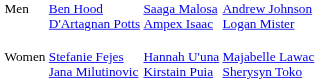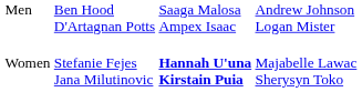Women | column 3: normal -> bold
